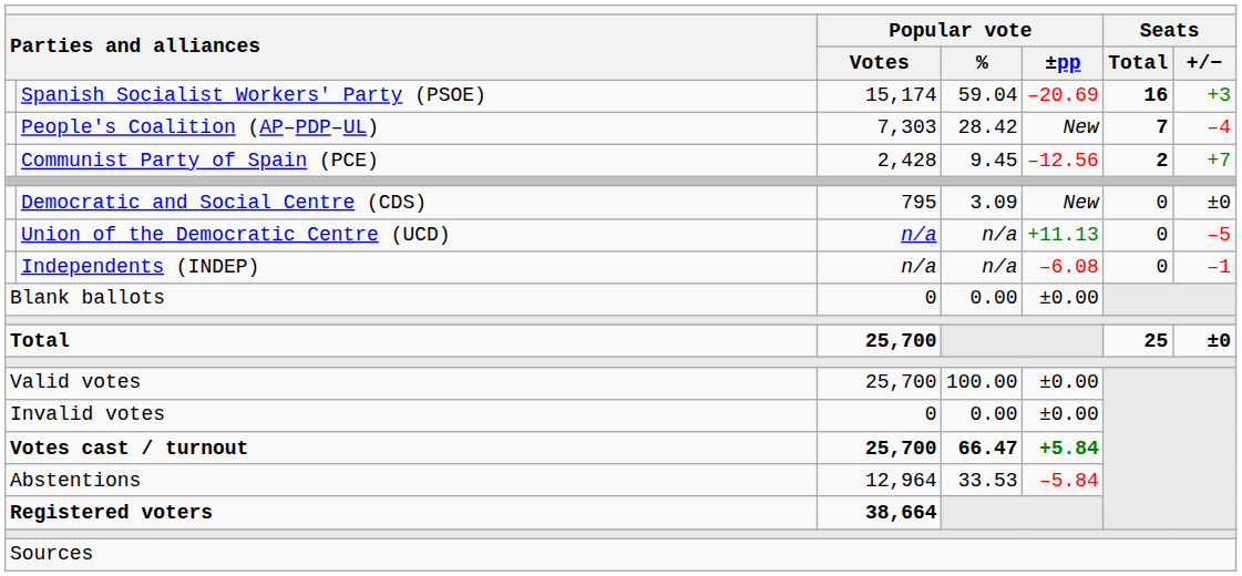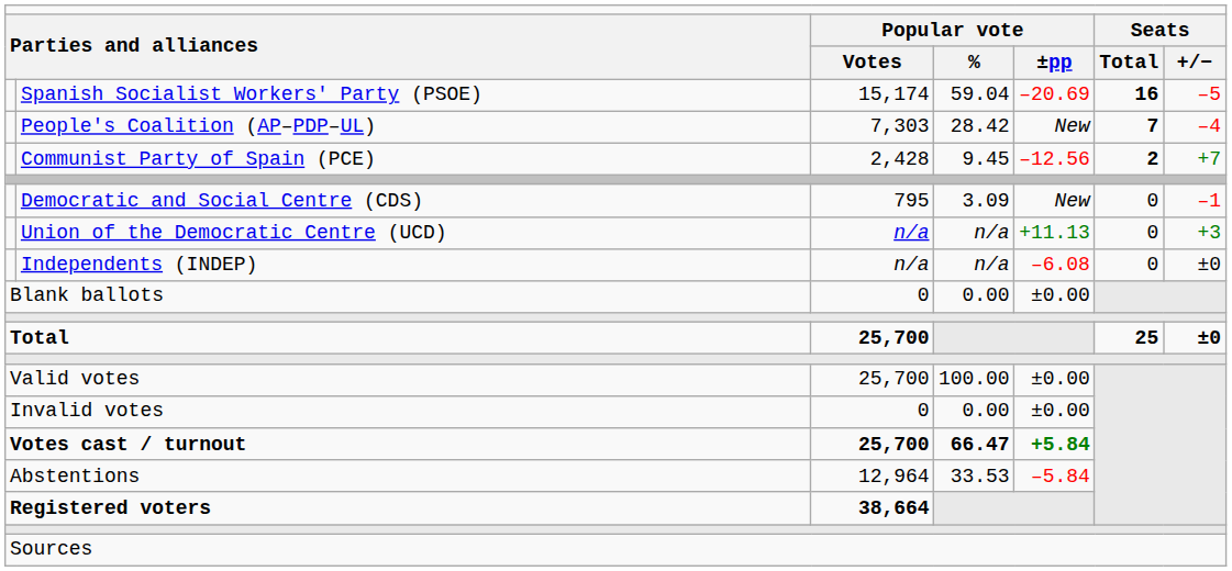Spanish Socialist Workers' Party (PSOE) | column 7: +3 -> –5
Democratic and Social Centre (CDS) | column 7: ±0 -> –1
Union of the Democratic Centre (UCD) | column 7: –5 -> +3
Independents (INDEP) | column 7: –1 -> ±0
